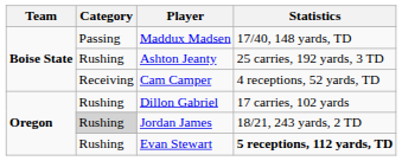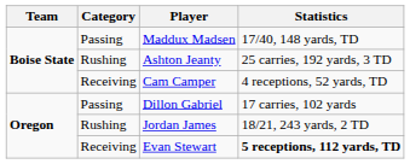Dillon Gabriel | Category: Rushing -> Passing
Jordan James | Category: lightgrey background -> no background
Evan Stewart | Category: Rushing -> Receiving
